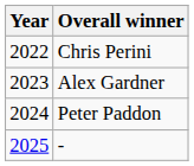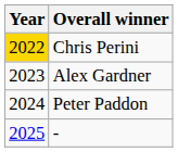Chris Perini | Year: no background -> gold background
